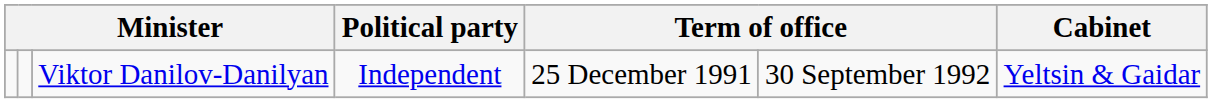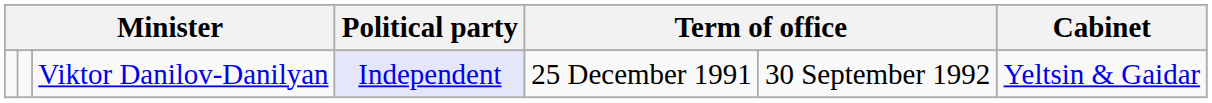Viktor Danilov-Danilyan | Political party: no background -> lavender background
